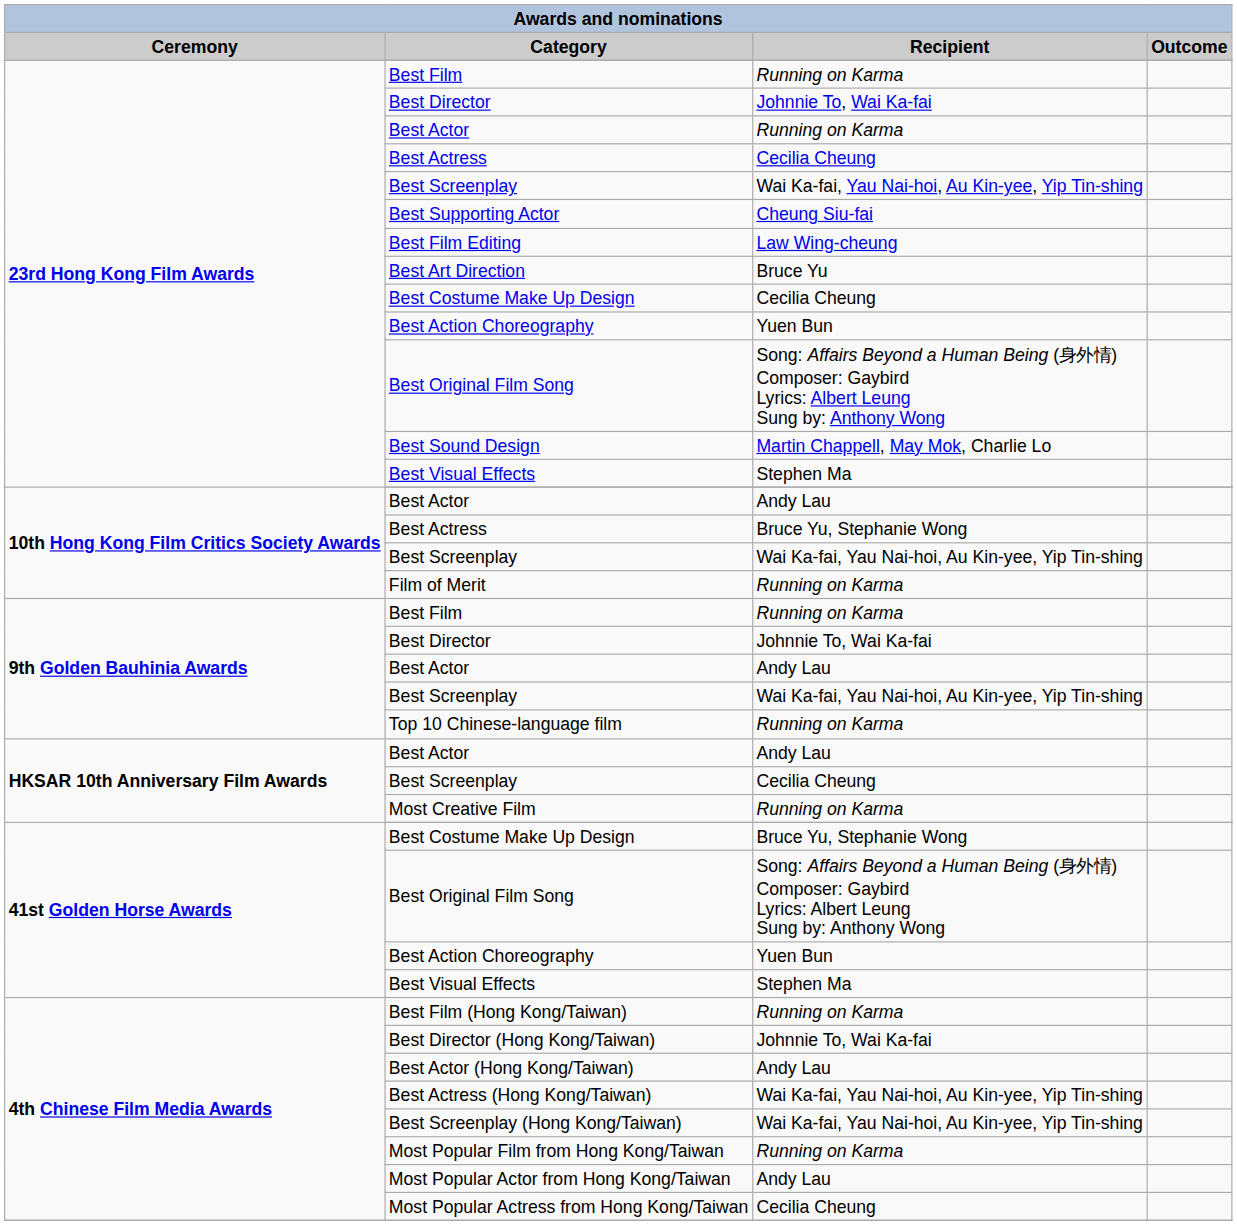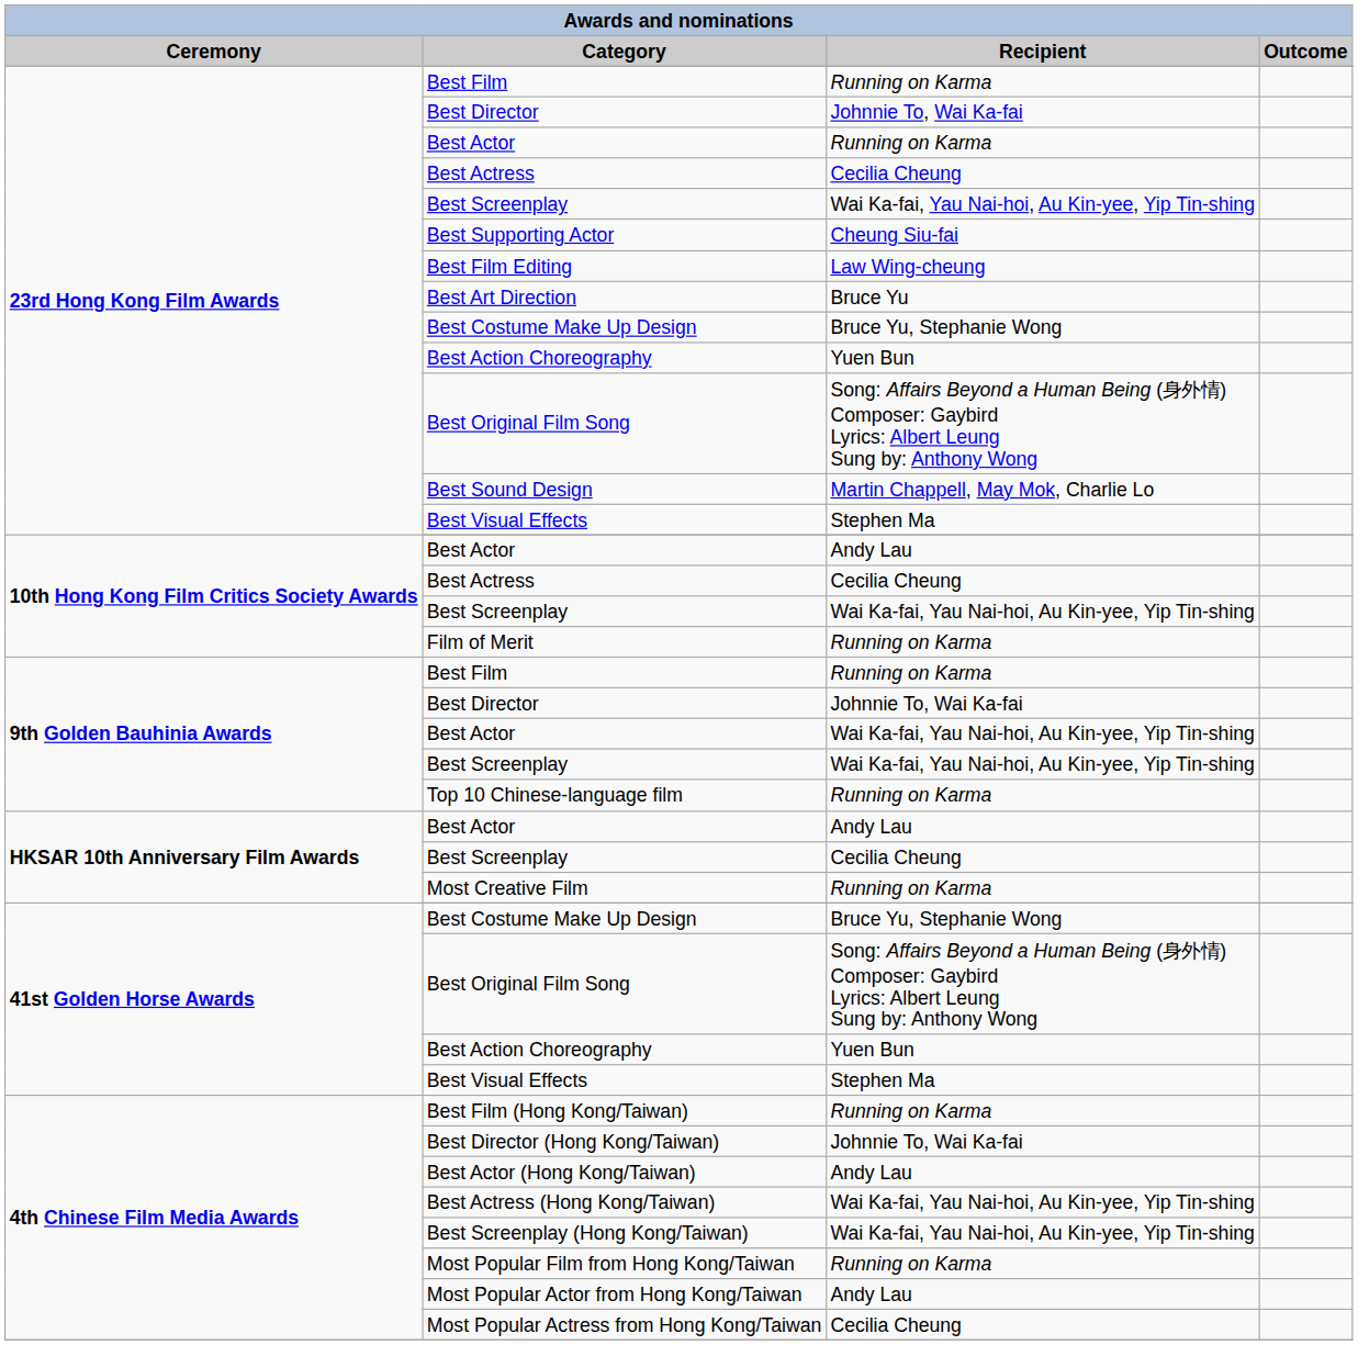23rd Hong Kong Film Awards / Best Costume Make Up Design | Recipient: Cecilia Cheung -> Bruce Yu, Stephanie Wong
10th Hong Kong Film Critics Society Awards / Best Actress | Recipient: Bruce Yu, Stephanie Wong -> Cecilia Cheung
9th Golden Bauhinia Awards / Best Actor | Recipient: Andy Lau -> Wai Ka-fai, Yau Nai-hoi, Au Kin-yee, Yip Tin-shing
